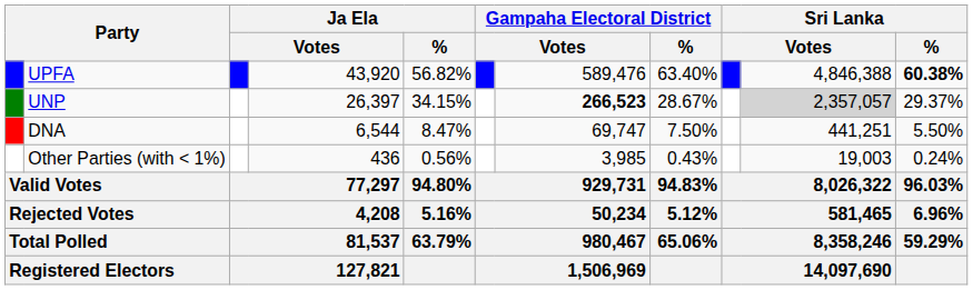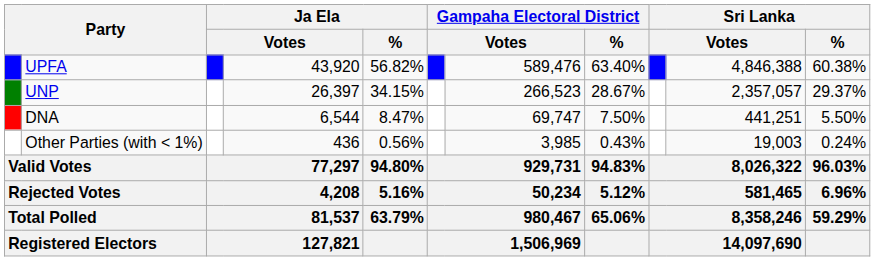UPFA | Sri Lanka / %: bold -> normal
UNP | column 7: bold -> normal
UNP | column 10: lightgrey background -> no background
